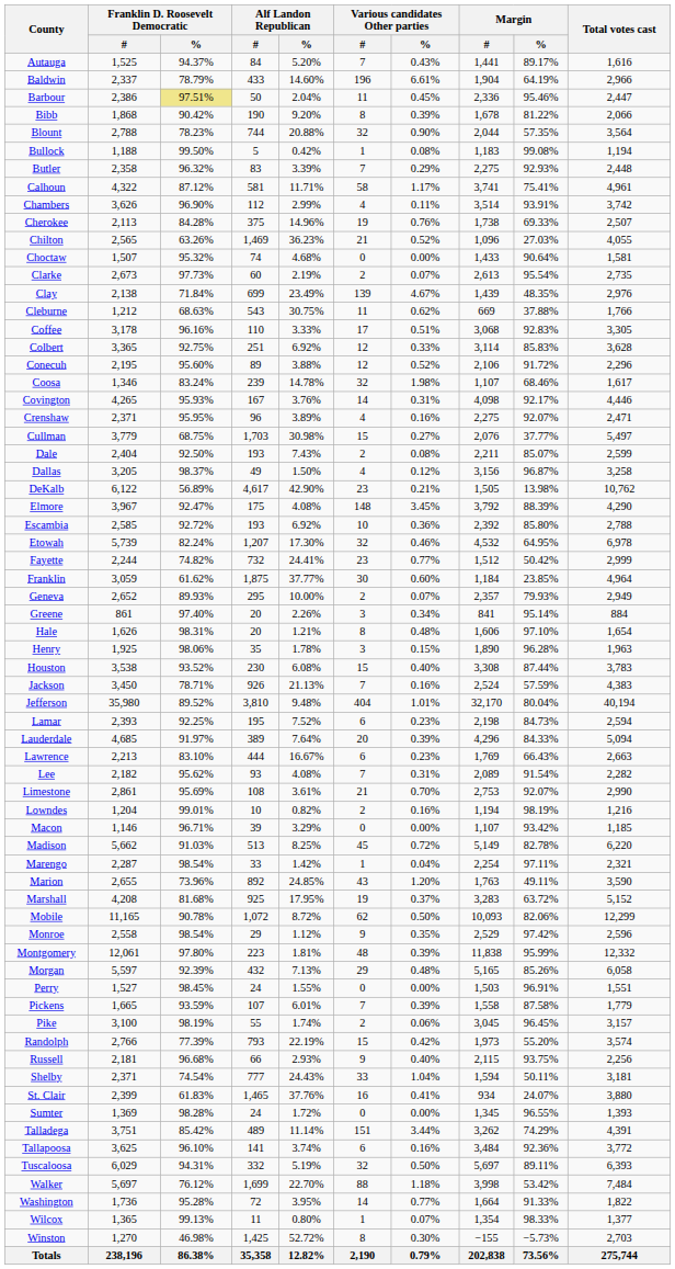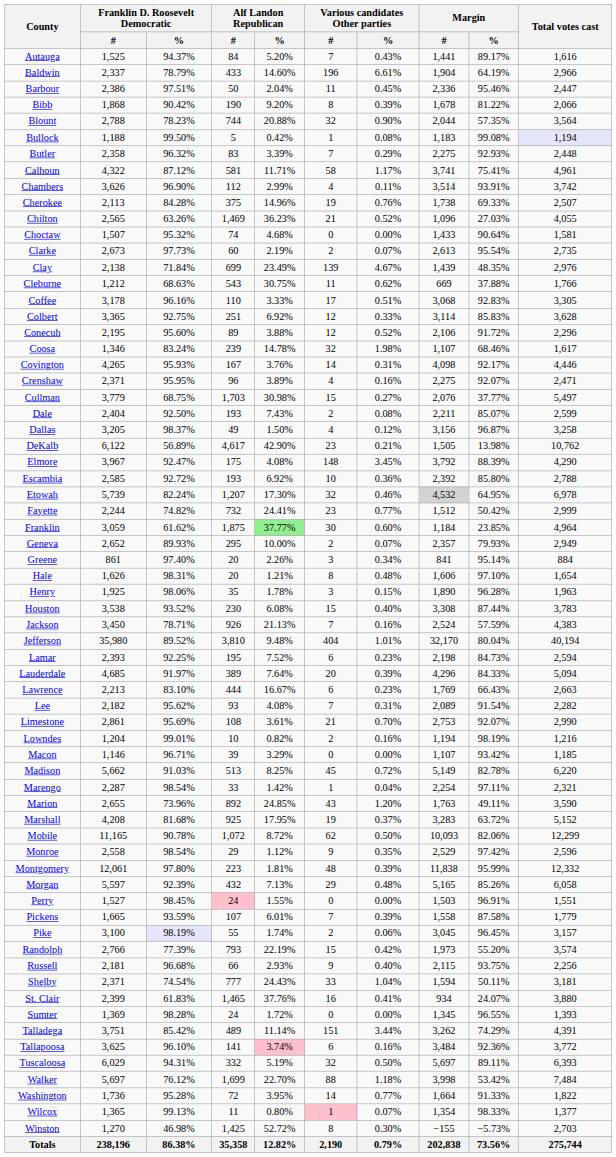Barbour | Franklin D. Roosevelt Democratic / %: khaki background -> no background
Bullock | Total votes cast: no background -> lavender background
Etowah | Margin / #: no background -> lightgrey background
Franklin | Alf Landon Republican / %: no background -> lightgreen background
Perry | Alf Landon Republican / #: no background -> pink background
Pike | Franklin D. Roosevelt Democratic / %: no background -> lavender background
Tallapoosa | Alf Landon Republican / %: no background -> pink background
Wilcox | Various candidates Other parties / #: no background -> pink background
